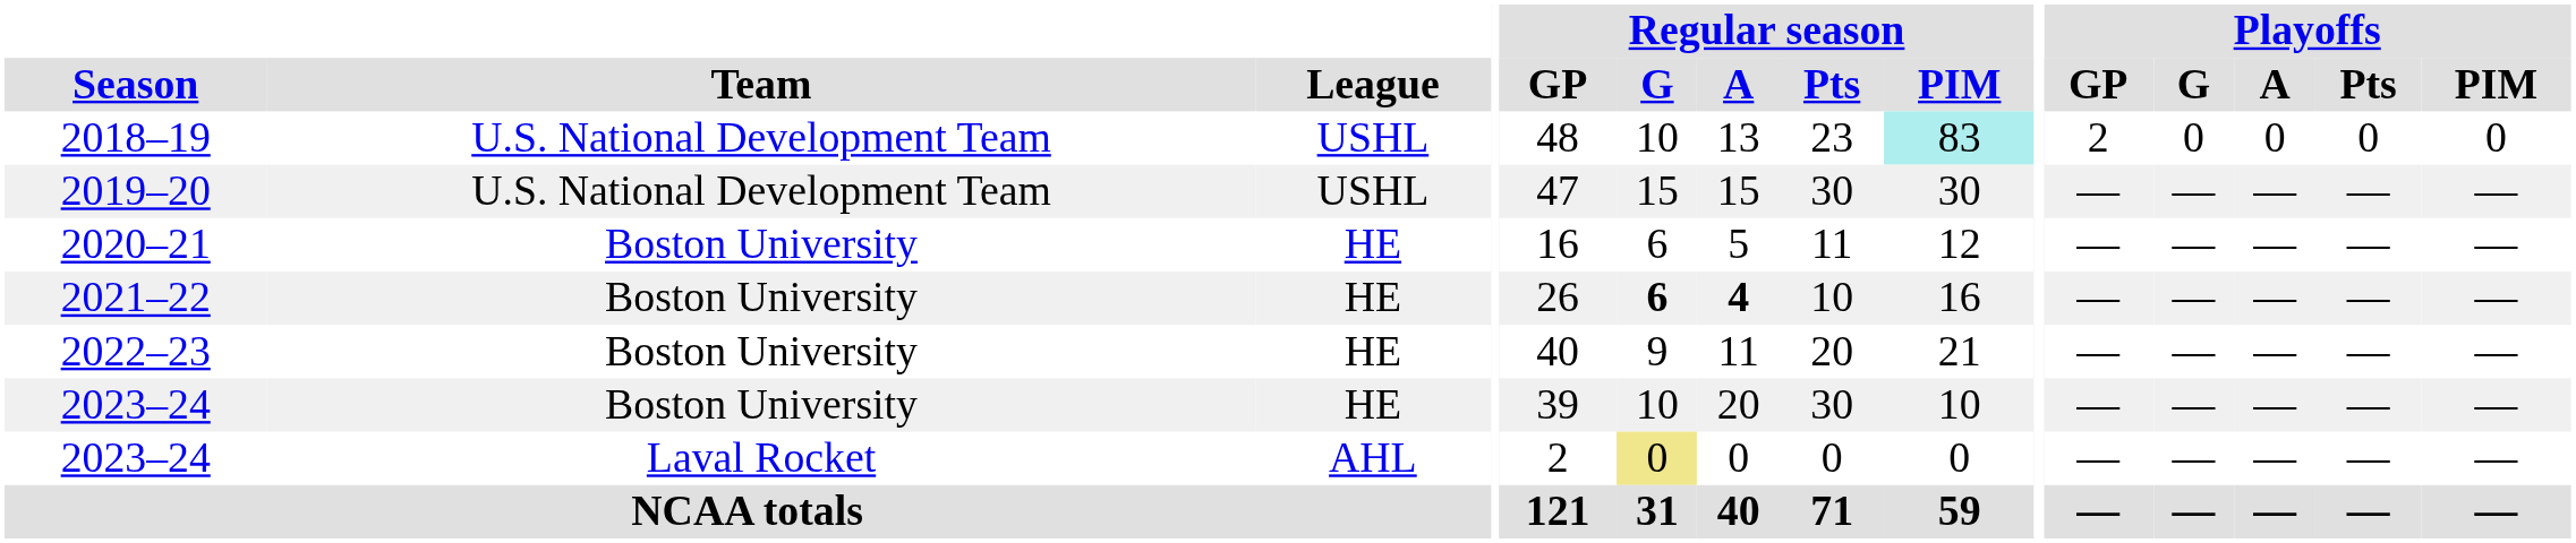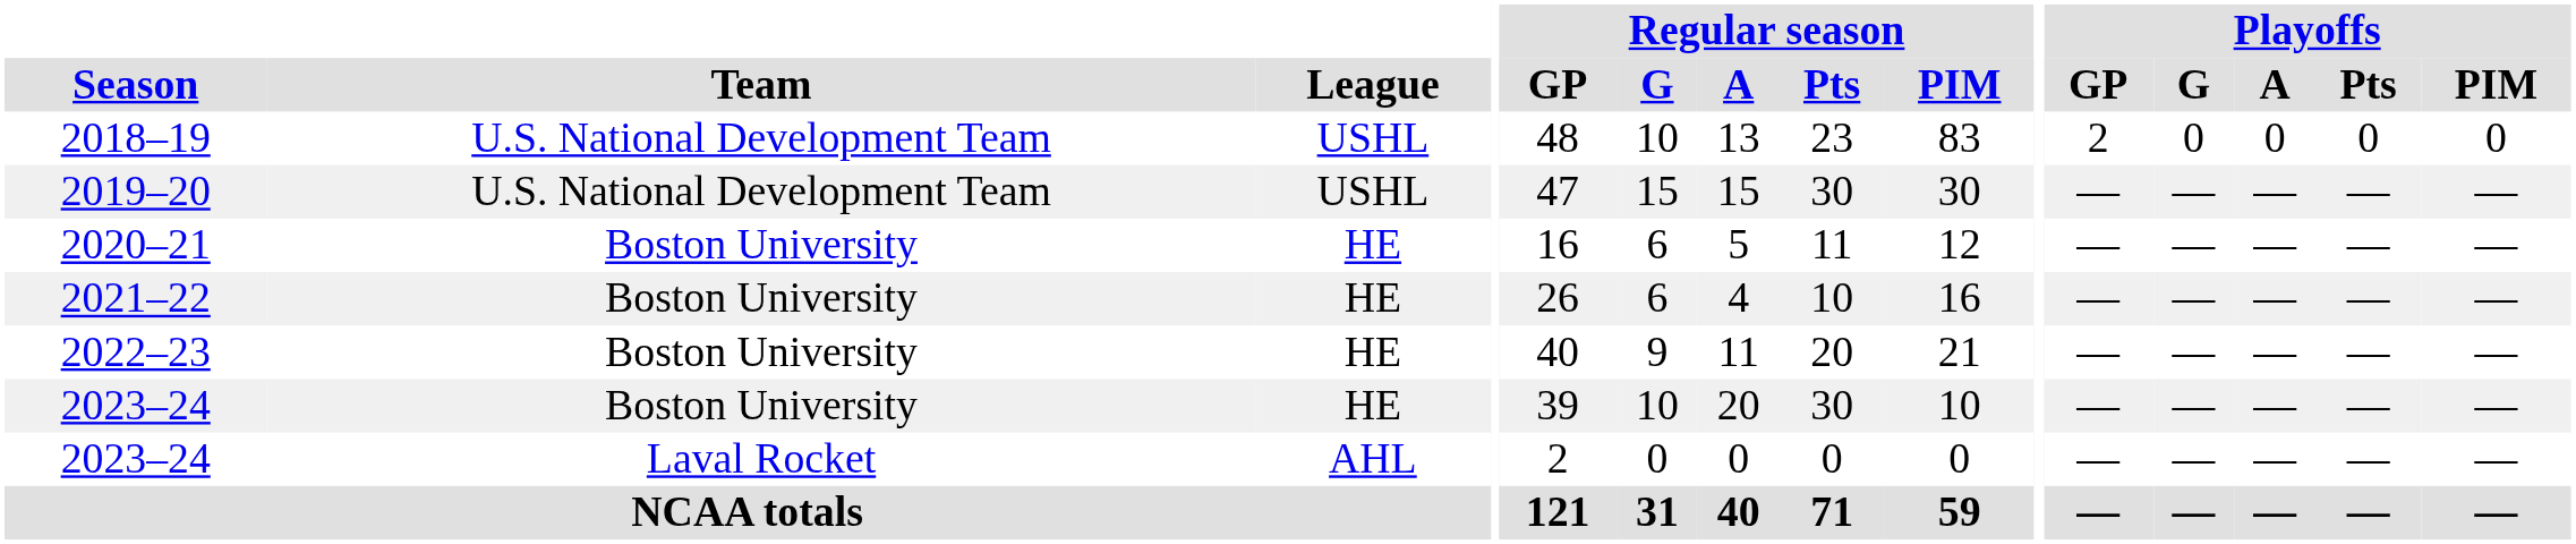2018–19 | Regular season / PIM: paleturquoise background -> no background
2021–22 | Regular season / G: bold -> normal
2021–22 | Regular season / A: bold -> normal
2023–24 / Laval Rocket | Regular season / G: khaki background -> no background
